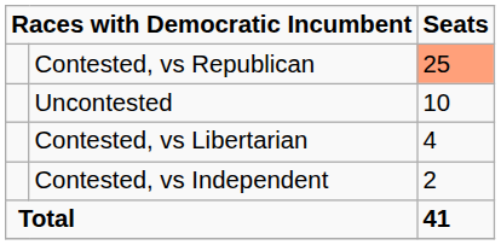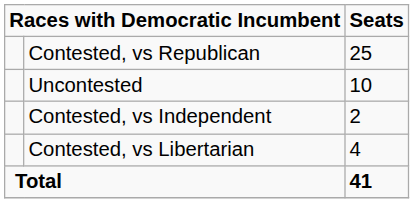Contested, vs Republican | column 3: lightsalmon background -> no background
rows swapped: Contested, vs Libertarian <-> Contested, vs Independent
